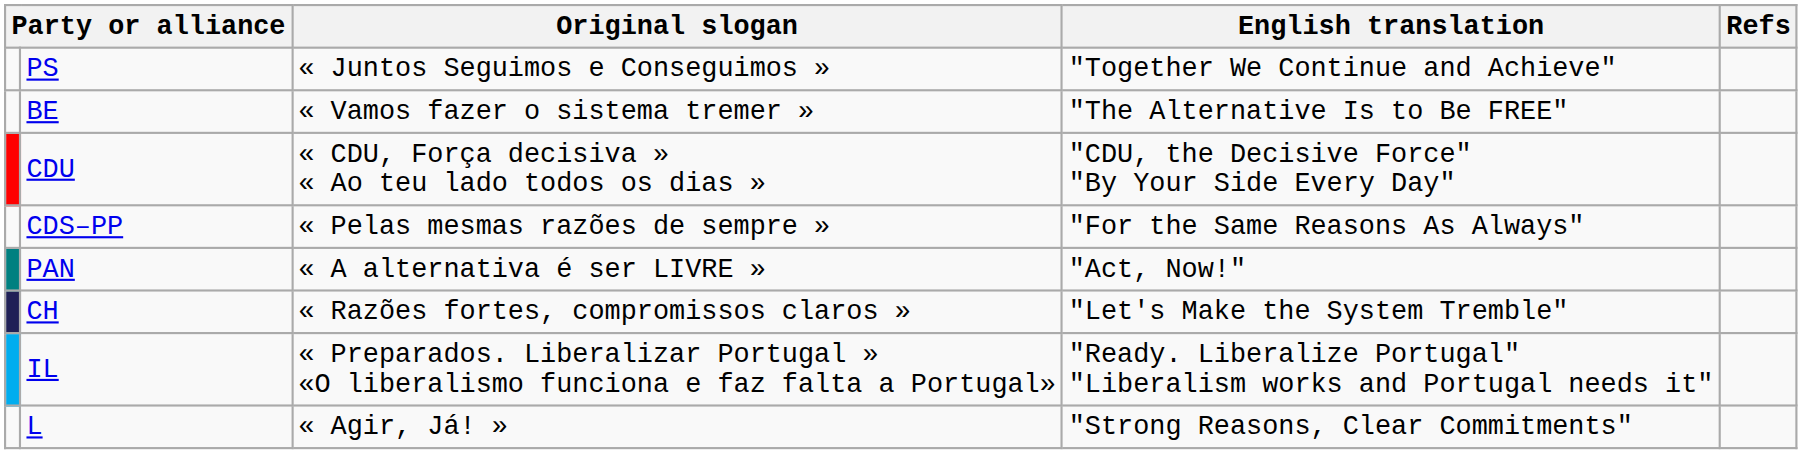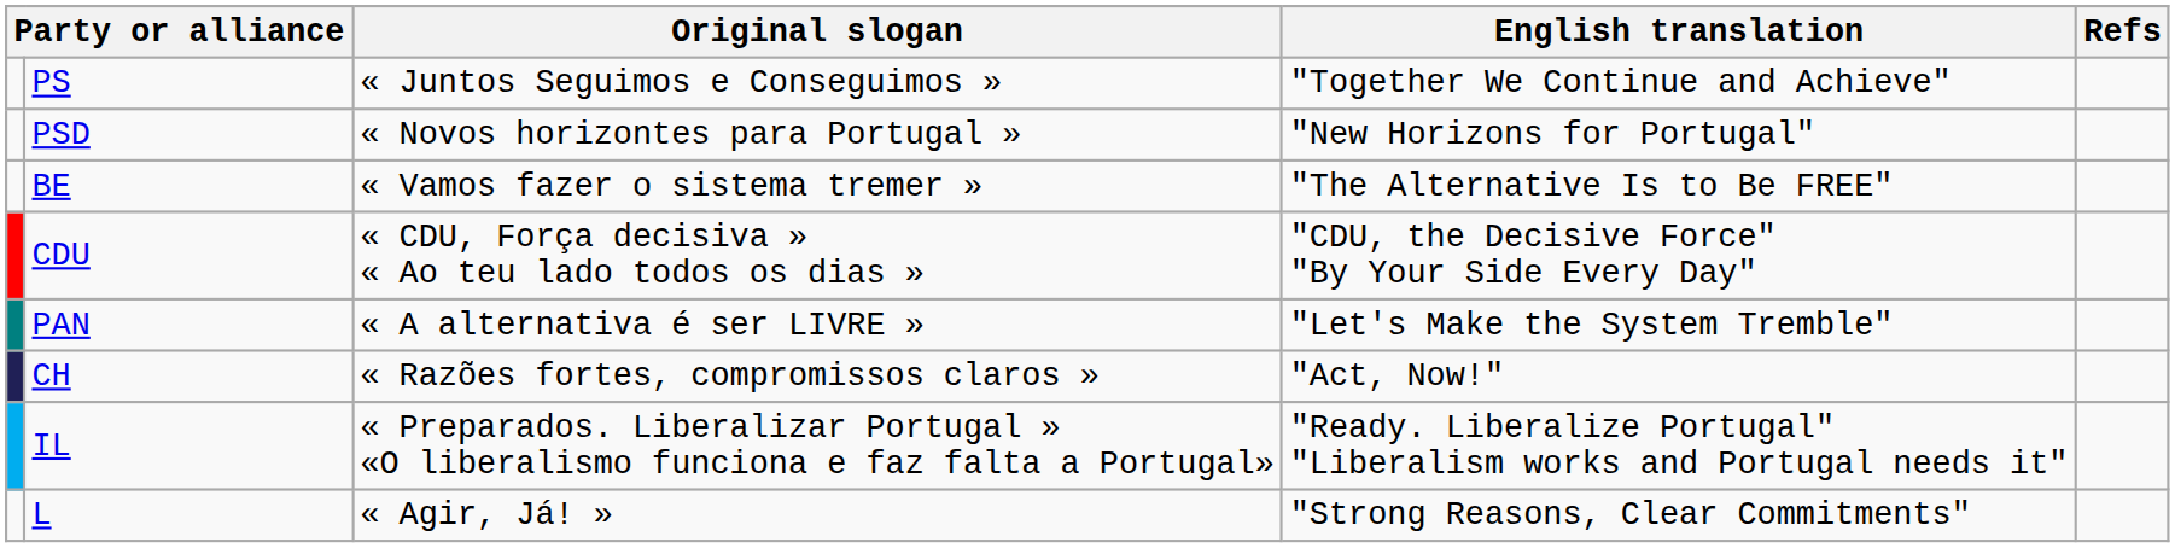+ row: PSD | « Novos horizontes para Portugal » | "New Horizons for Portugal"
- row: CDS–PP | « Pelas mesmas razões de sempre » | "For the Same Reasons As Always"
PAN | English translation: "Act, Now!" -> "Let's Make the System Tremble"
CH | English translation: "Let's Make the System Tremble" -> "Act, Now!"
